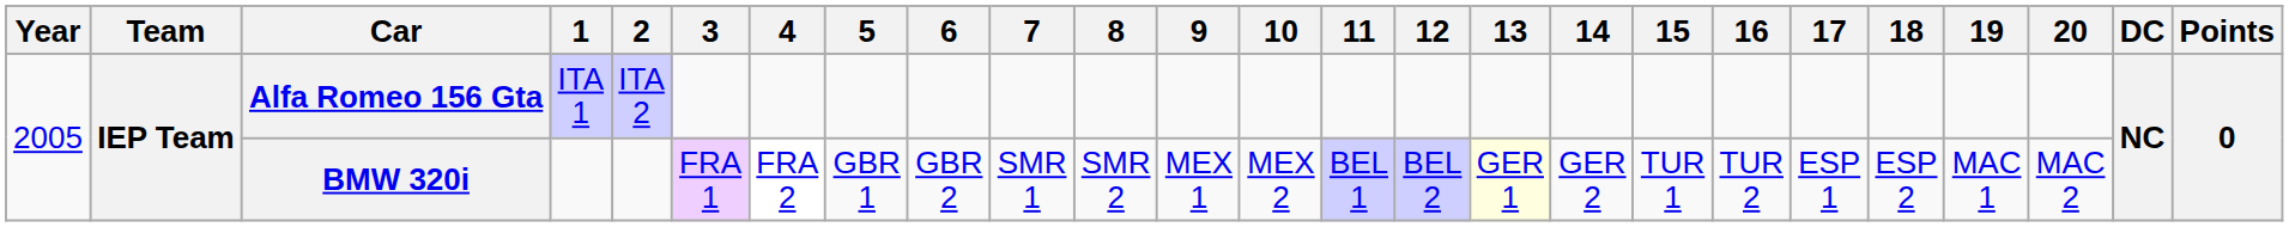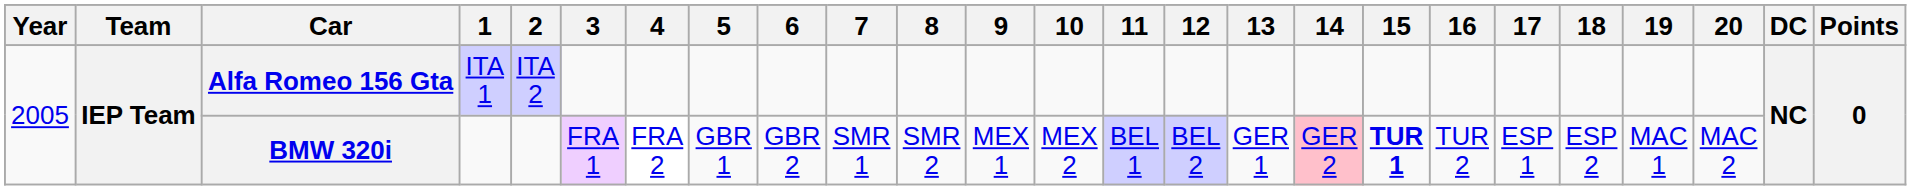BMW 320i | 13: lightyellow background -> no background
BMW 320i | 14: no background -> pink background
BMW 320i | 15: normal -> bold
